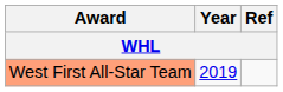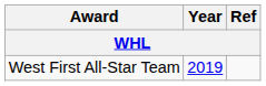row 3 | Award: lightsalmon background -> no background
